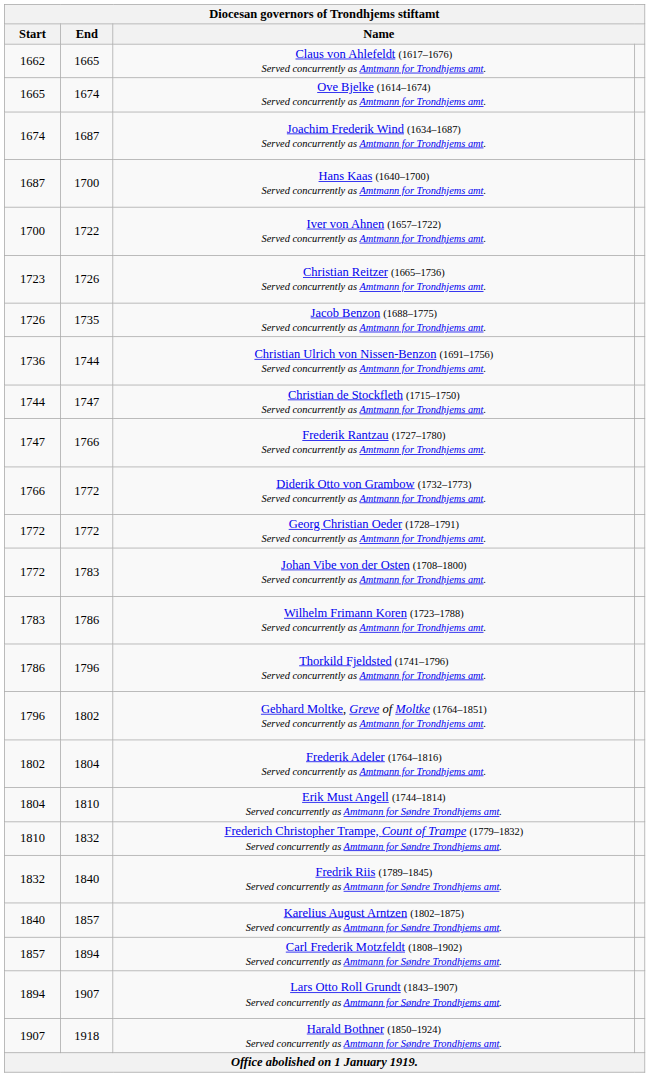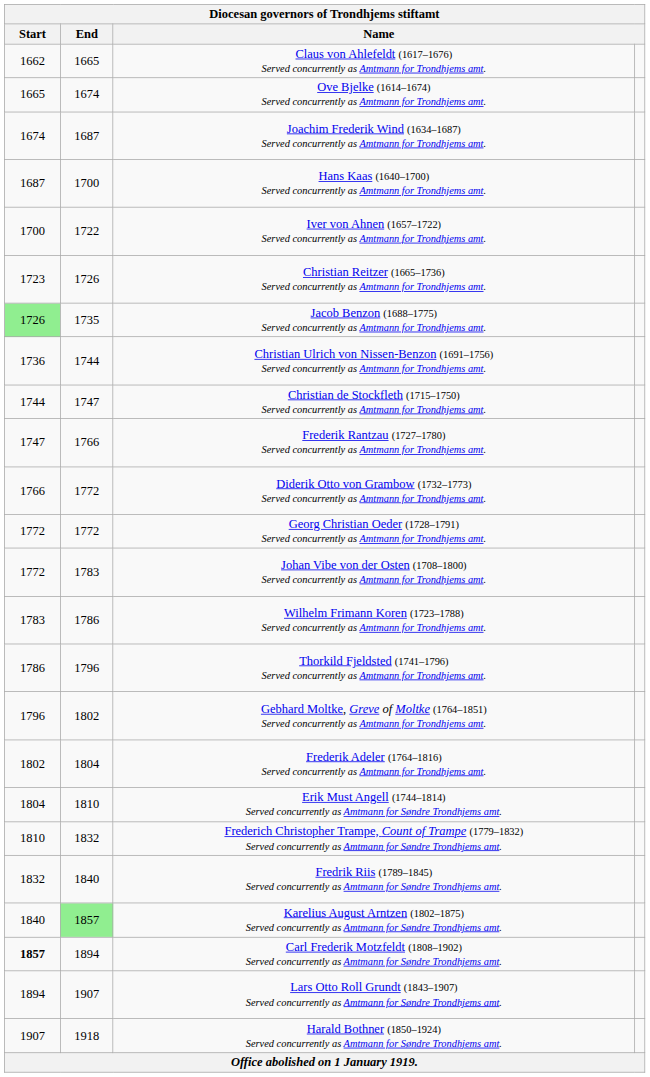row 9 | Start: no background -> lightgreen background
row 23 | End: no background -> lightgreen background
row 24 | Start: normal -> bold
